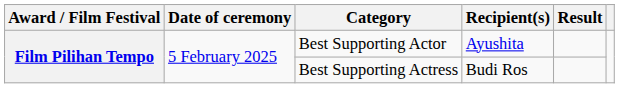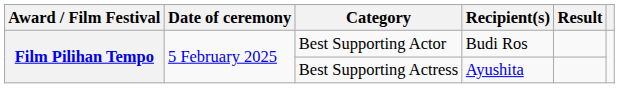Best Supporting Actor | Recipient(s): Ayushita -> Budi Ros
Best Supporting Actress | Recipient(s): Budi Ros -> Ayushita
